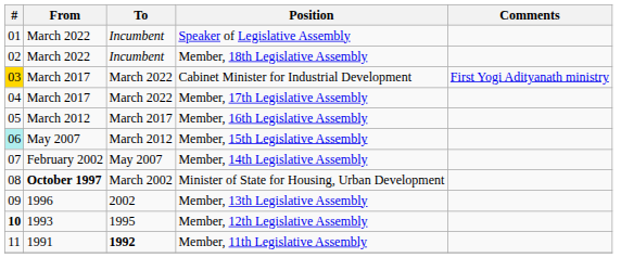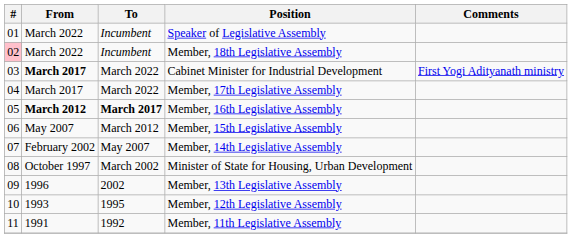Member, 18th Legislative Assembly | #: no background -> pink background
Cabinet Minister for Industrial Development | #: gold background -> no background
Cabinet Minister for Industrial Development | From: normal -> bold
Member, 16th Legislative Assembly | From: normal -> bold
Member, 16th Legislative Assembly | To: normal -> bold
Member, 15th Legislative Assembly | #: paleturquoise background -> no background
Minister of State for Housing, Urban Development | From: bold -> normal
Member, 12th Legislative Assembly | #: bold -> normal
Member, 11th Legislative Assembly | To: bold -> normal
